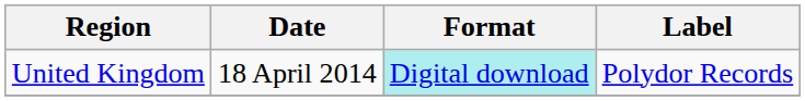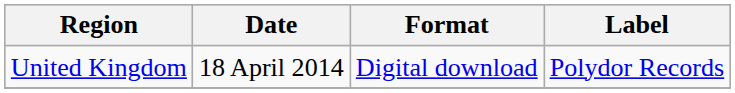United Kingdom | Format: paleturquoise background -> no background
